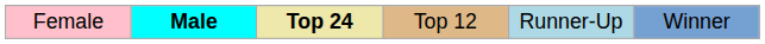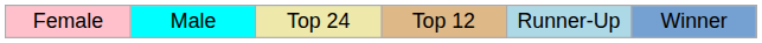Female | column 2: bold -> normal
Female | column 3: bold -> normal
